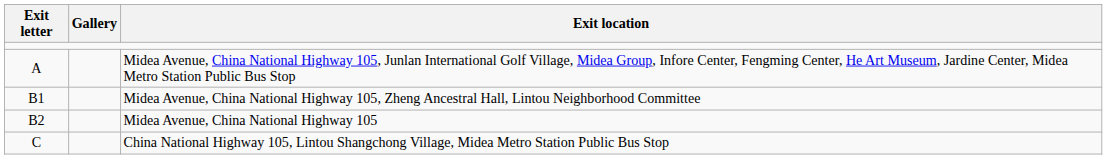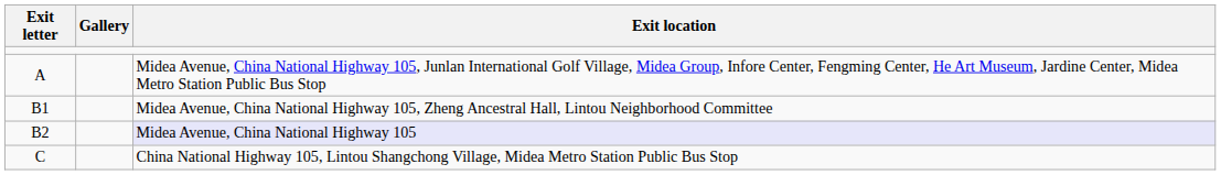Midea Avenue, China National Highway 105 | Exit location: no background -> lavender background
